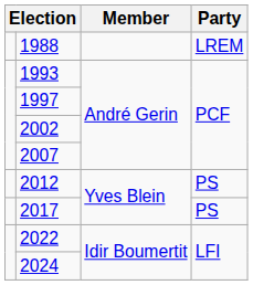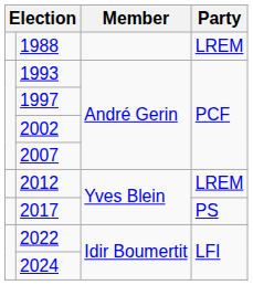2012 | Party: PS -> LREM
